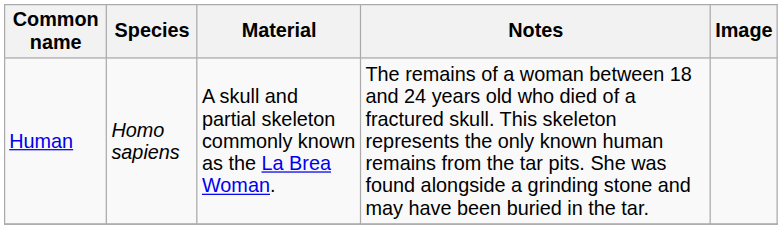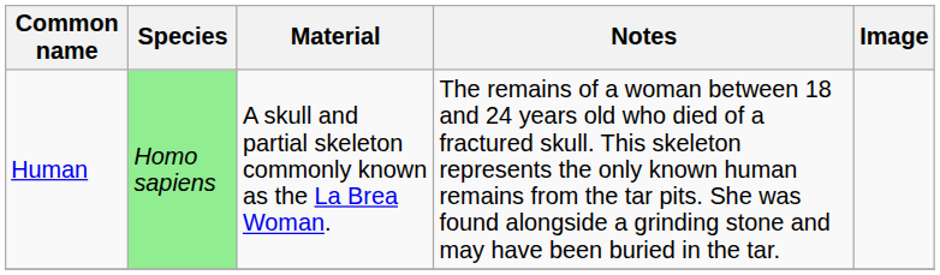Human | Species: no background -> lightgreen background
